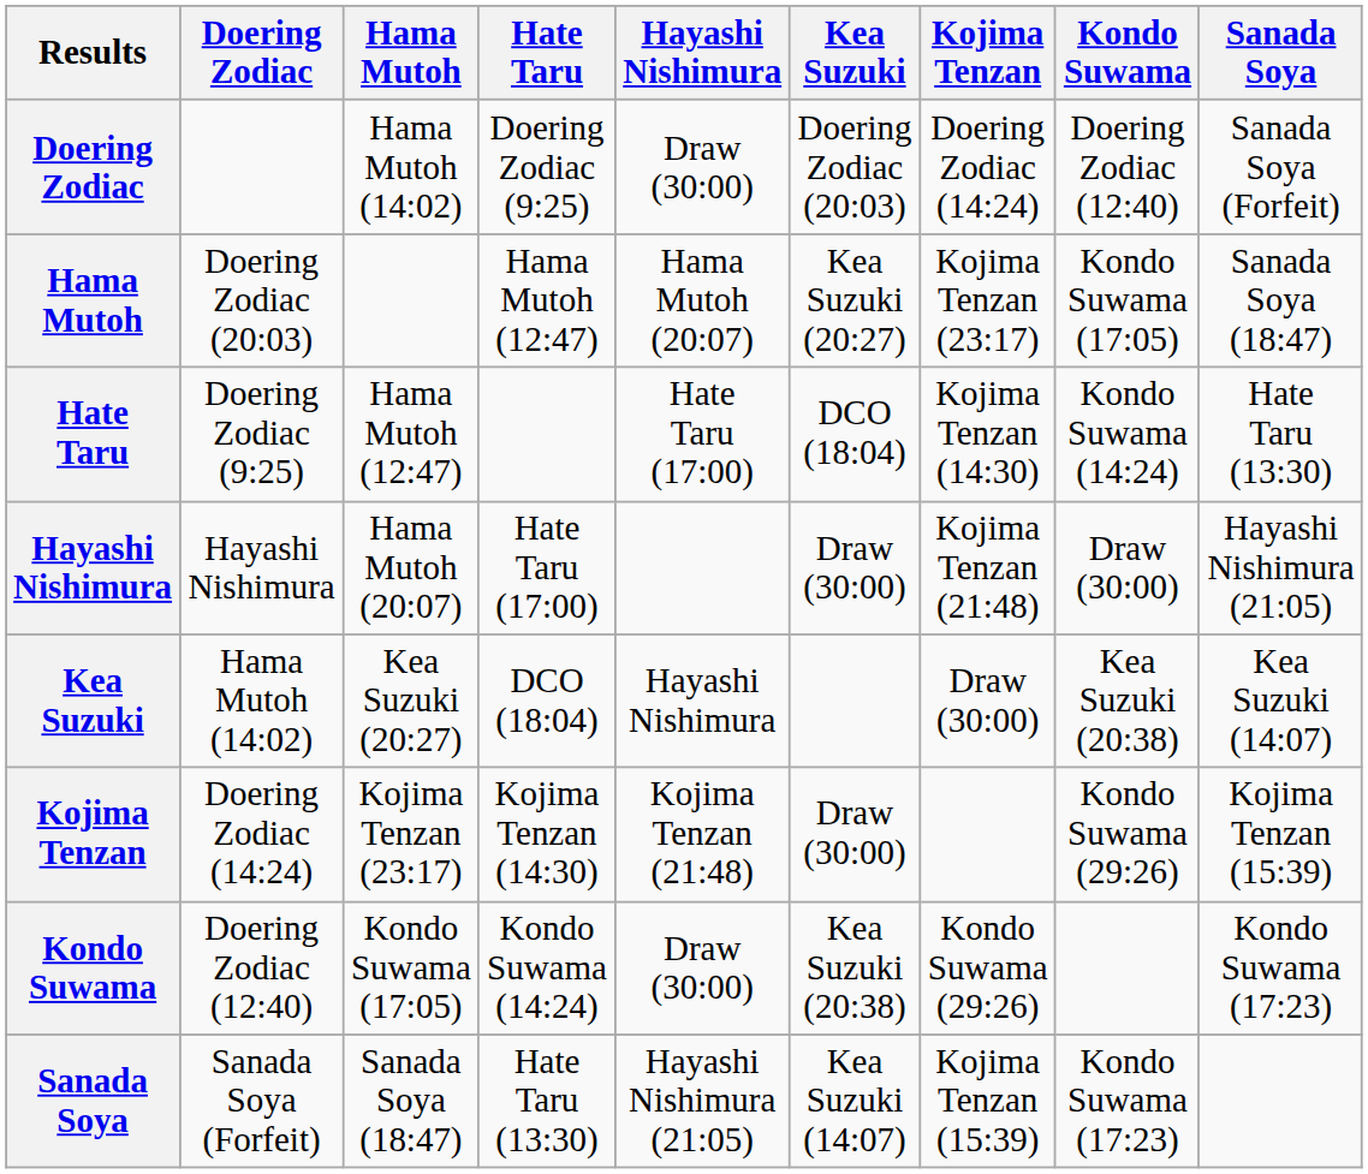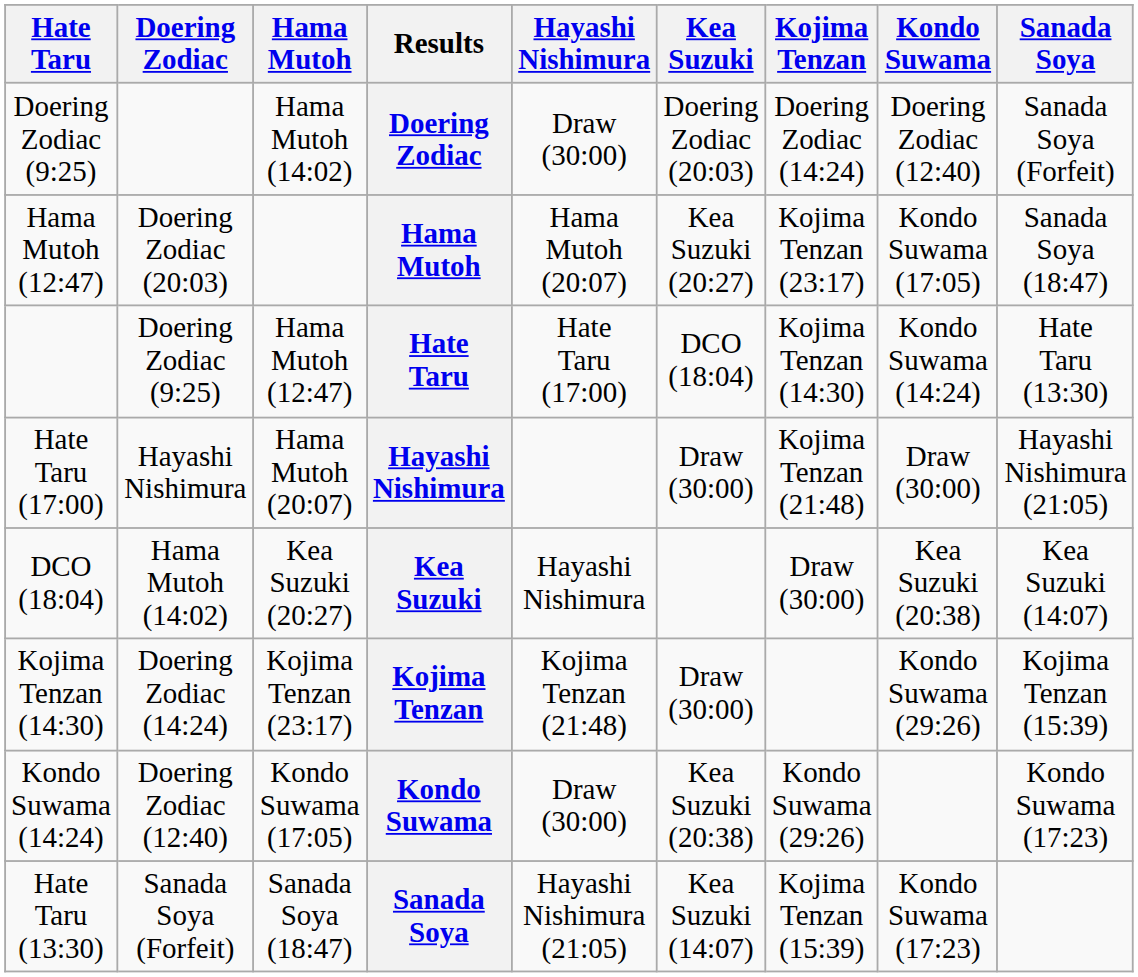columns swapped: Results <-> Hate Taru
